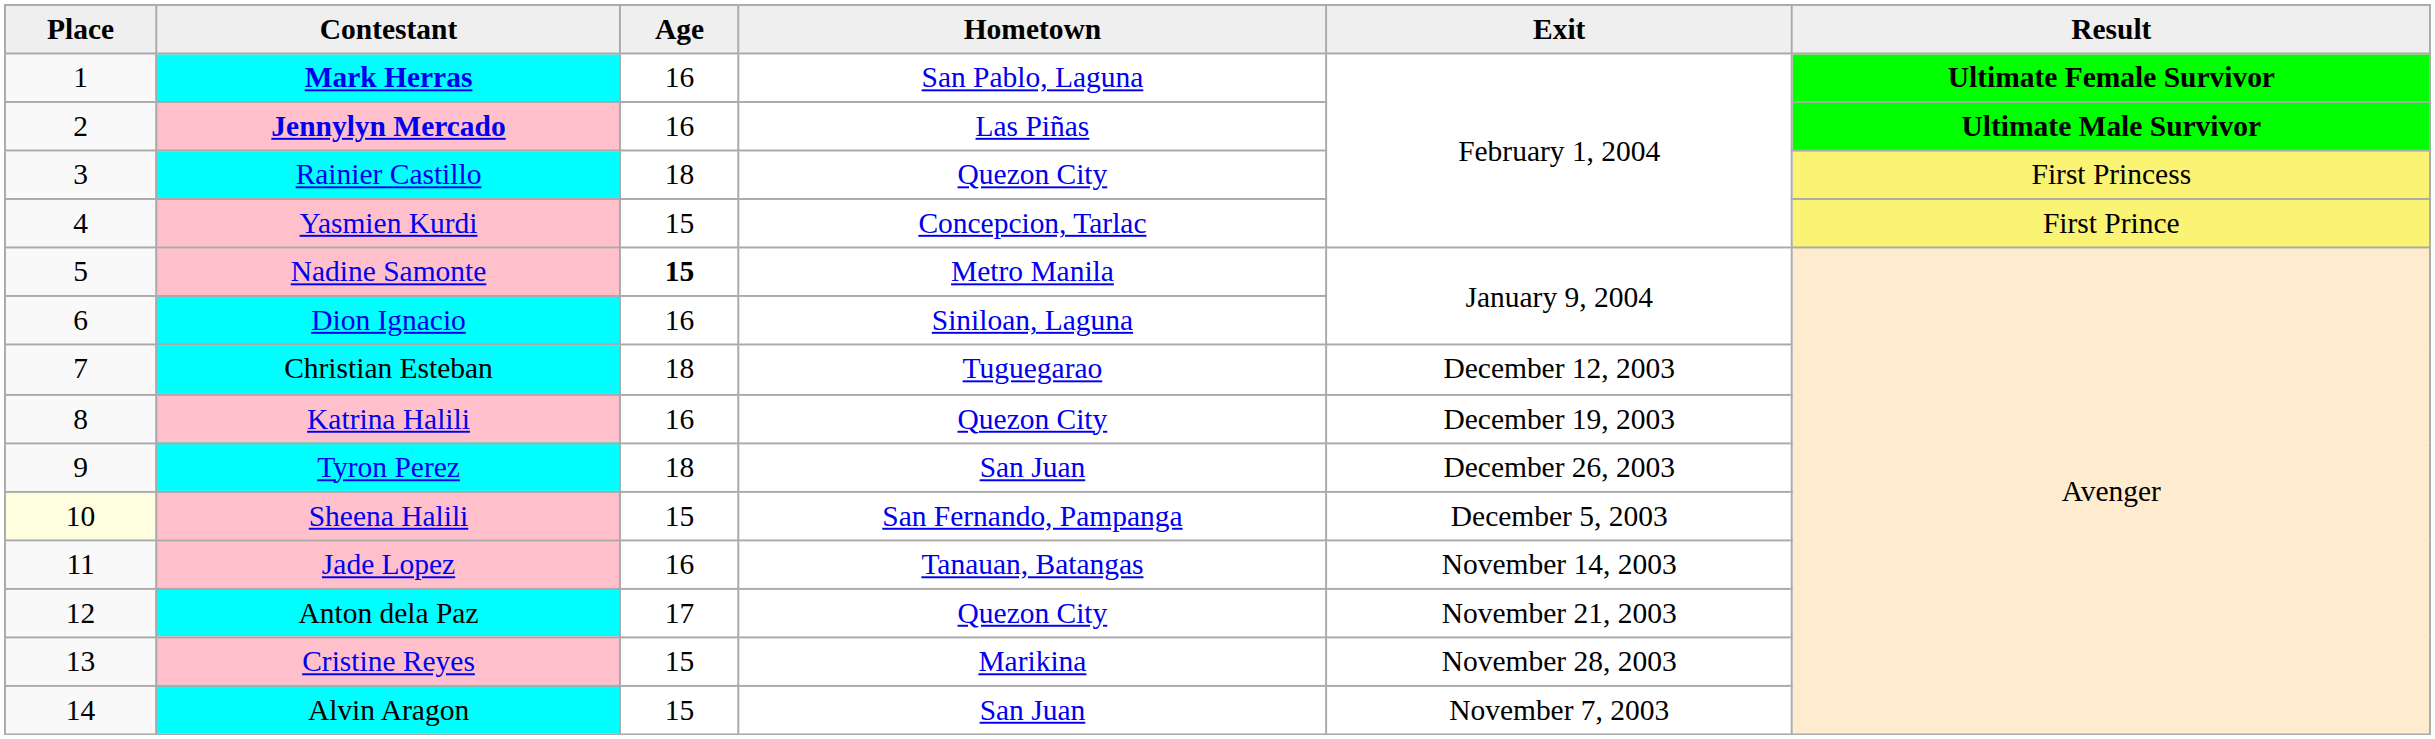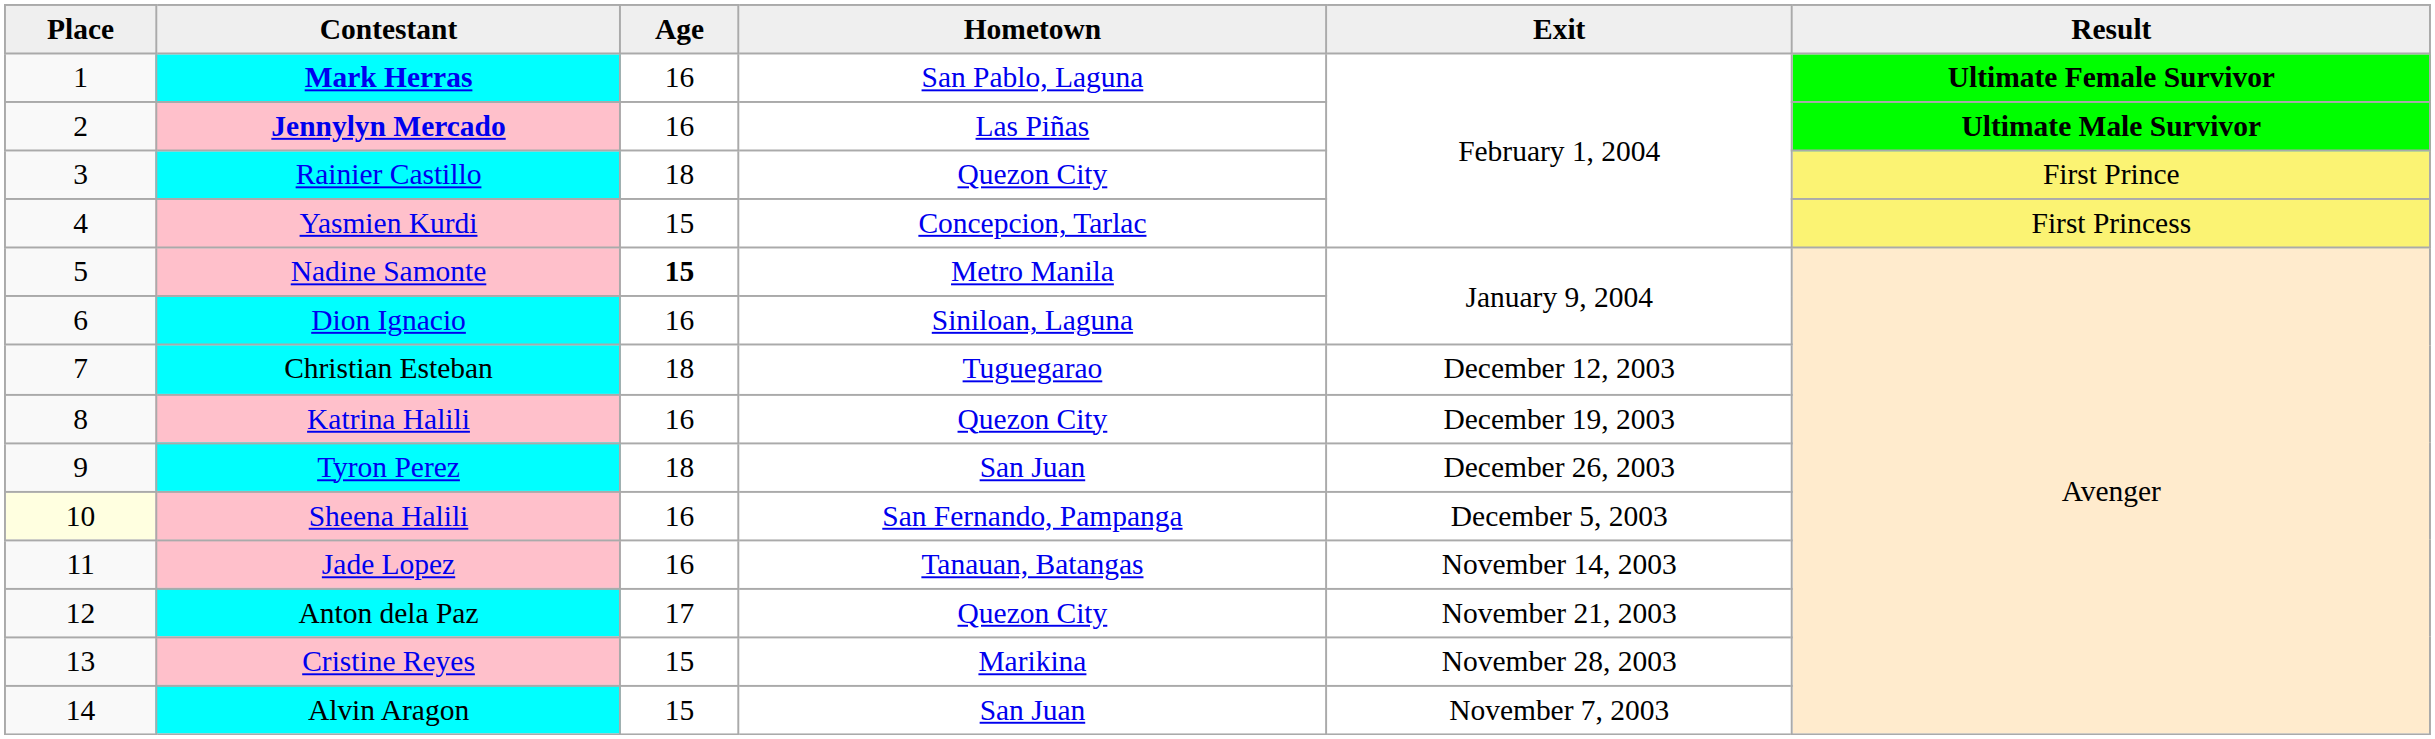Rainier Castillo | Result: First Princess -> First Prince
Yasmien Kurdi | Result: First Prince -> First Princess
Sheena Halili | Age: 15 -> 16
